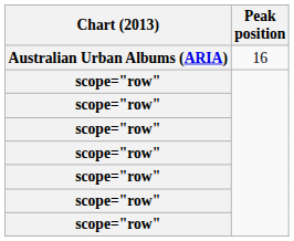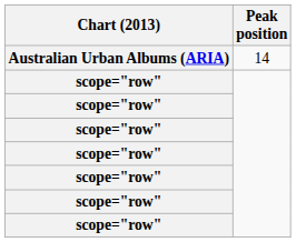Australian Urban Albums (ARIA) | Peak position: 16 -> 14
